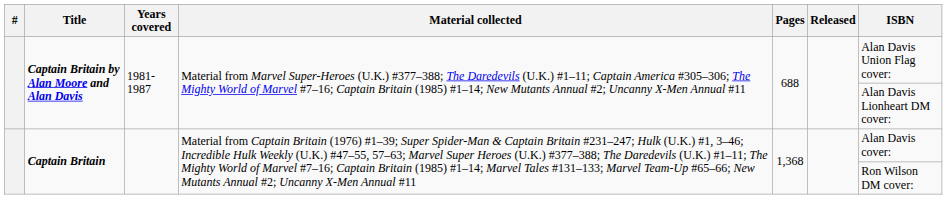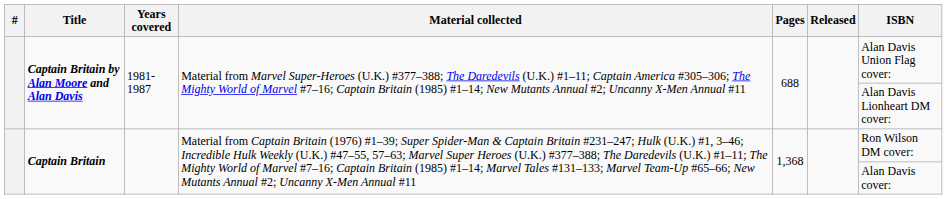row 4 | ISBN: Alan Davis cover: -> Ron Wilson DM cover:
row 5 | ISBN: Ron Wilson DM cover: -> Alan Davis cover:
